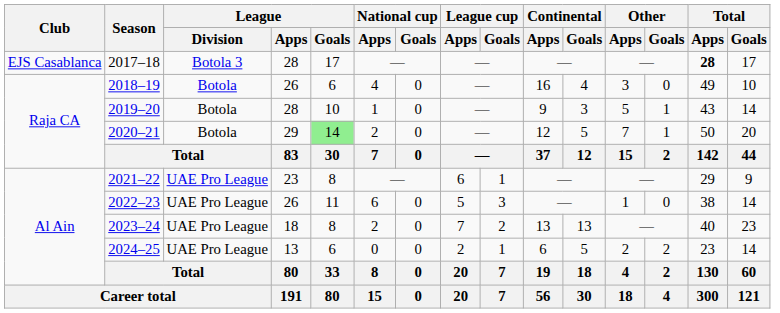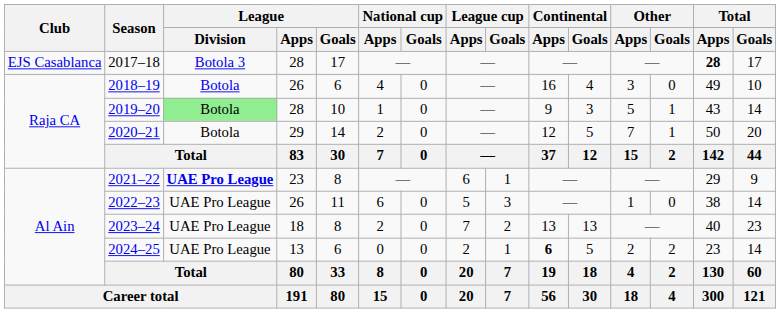2019–20 | League / Division: no background -> lightgreen background
2020–21 | League / Goals: lightgreen background -> no background
2021–22 | League / Division: normal -> bold
2024–25 | Continental / Apps: normal -> bold
